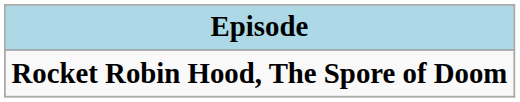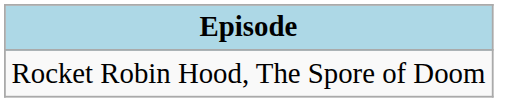row 2 | column 1: bold -> normal
